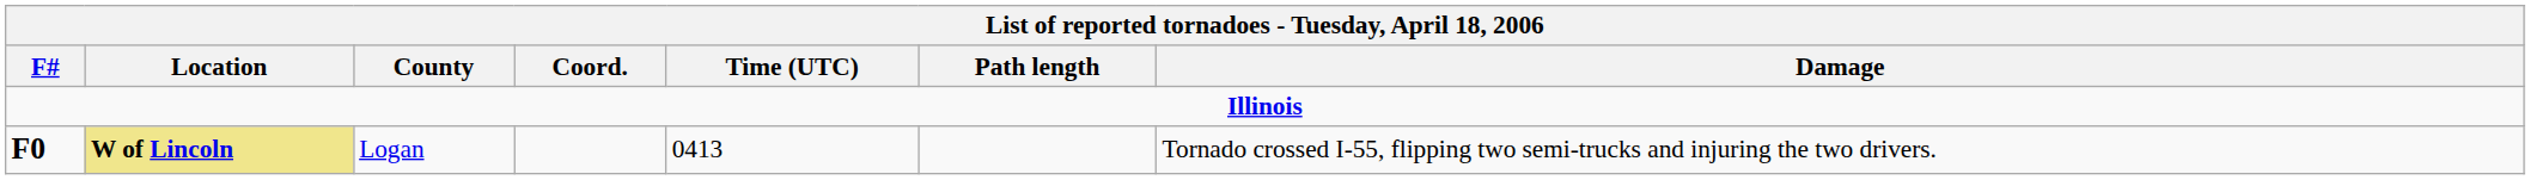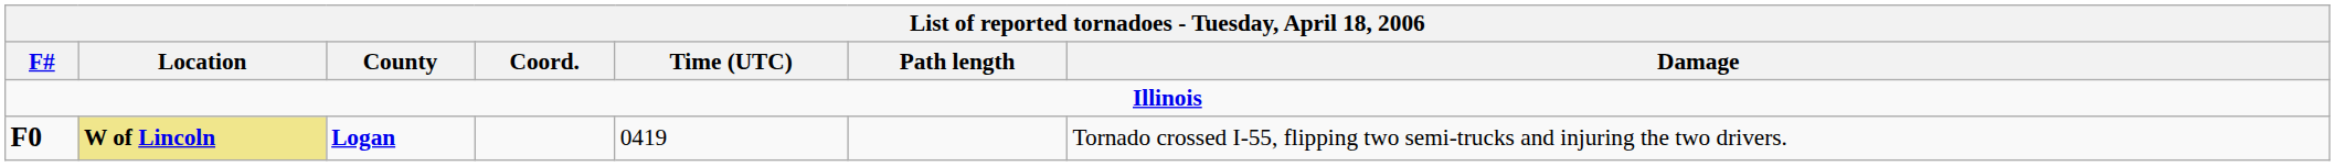F0 | County: normal -> bold
F0 | Time (UTC): 0413 -> 0419
